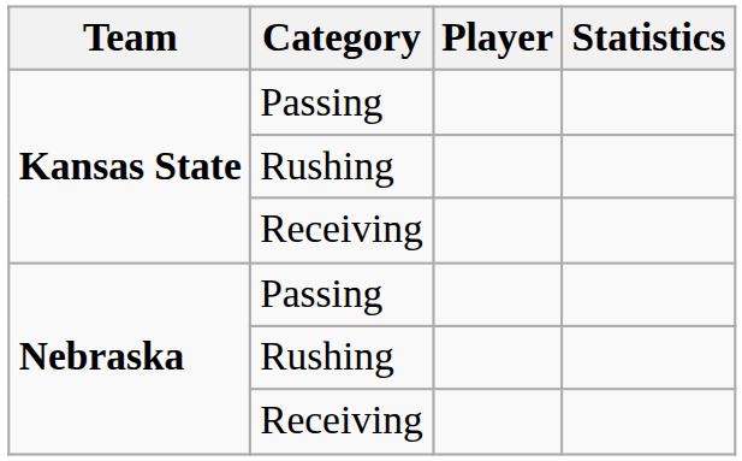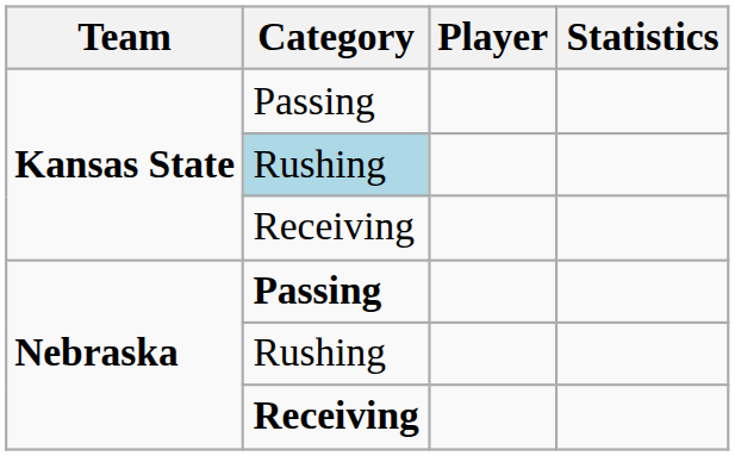Kansas State / Rushing | Category: no background -> lightblue background
Nebraska / Passing | Category: normal -> bold
Nebraska / Receiving | Category: normal -> bold
